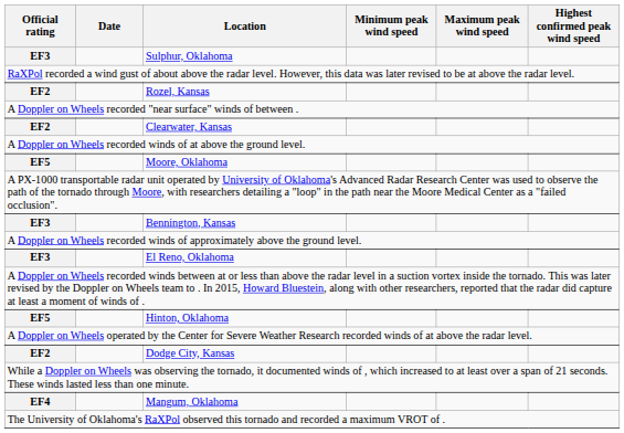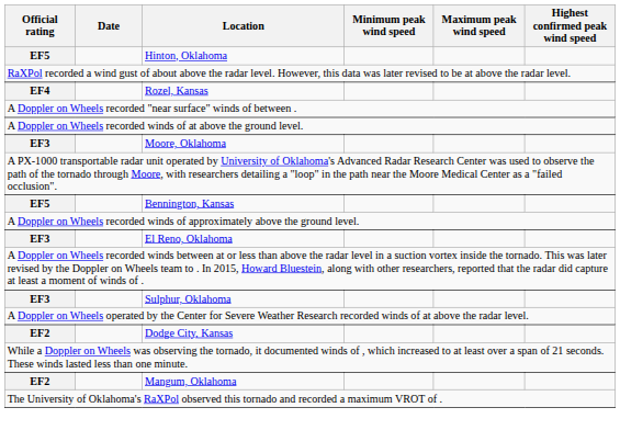rows swapped: Hinton, Oklahoma <-> Sulphur, Oklahoma
Rozel, Kansas | Official rating: EF2 -> EF4
- row: EF2 | Clearwater, Kansas
Moore, Oklahoma | Official rating: EF5 -> EF3
Bennington, Kansas | Official rating: EF3 -> EF5
Mangum, Oklahoma | Official rating: EF4 -> EF2
